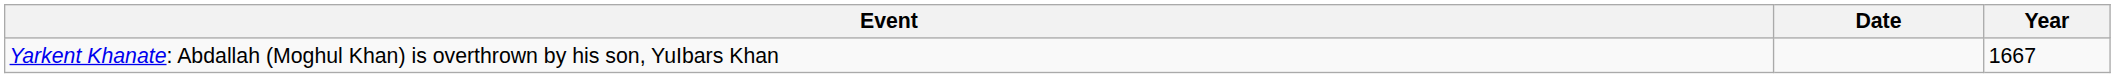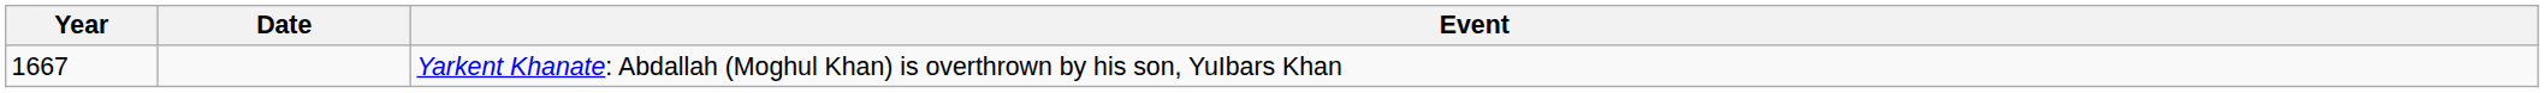columns swapped: Year <-> Event
